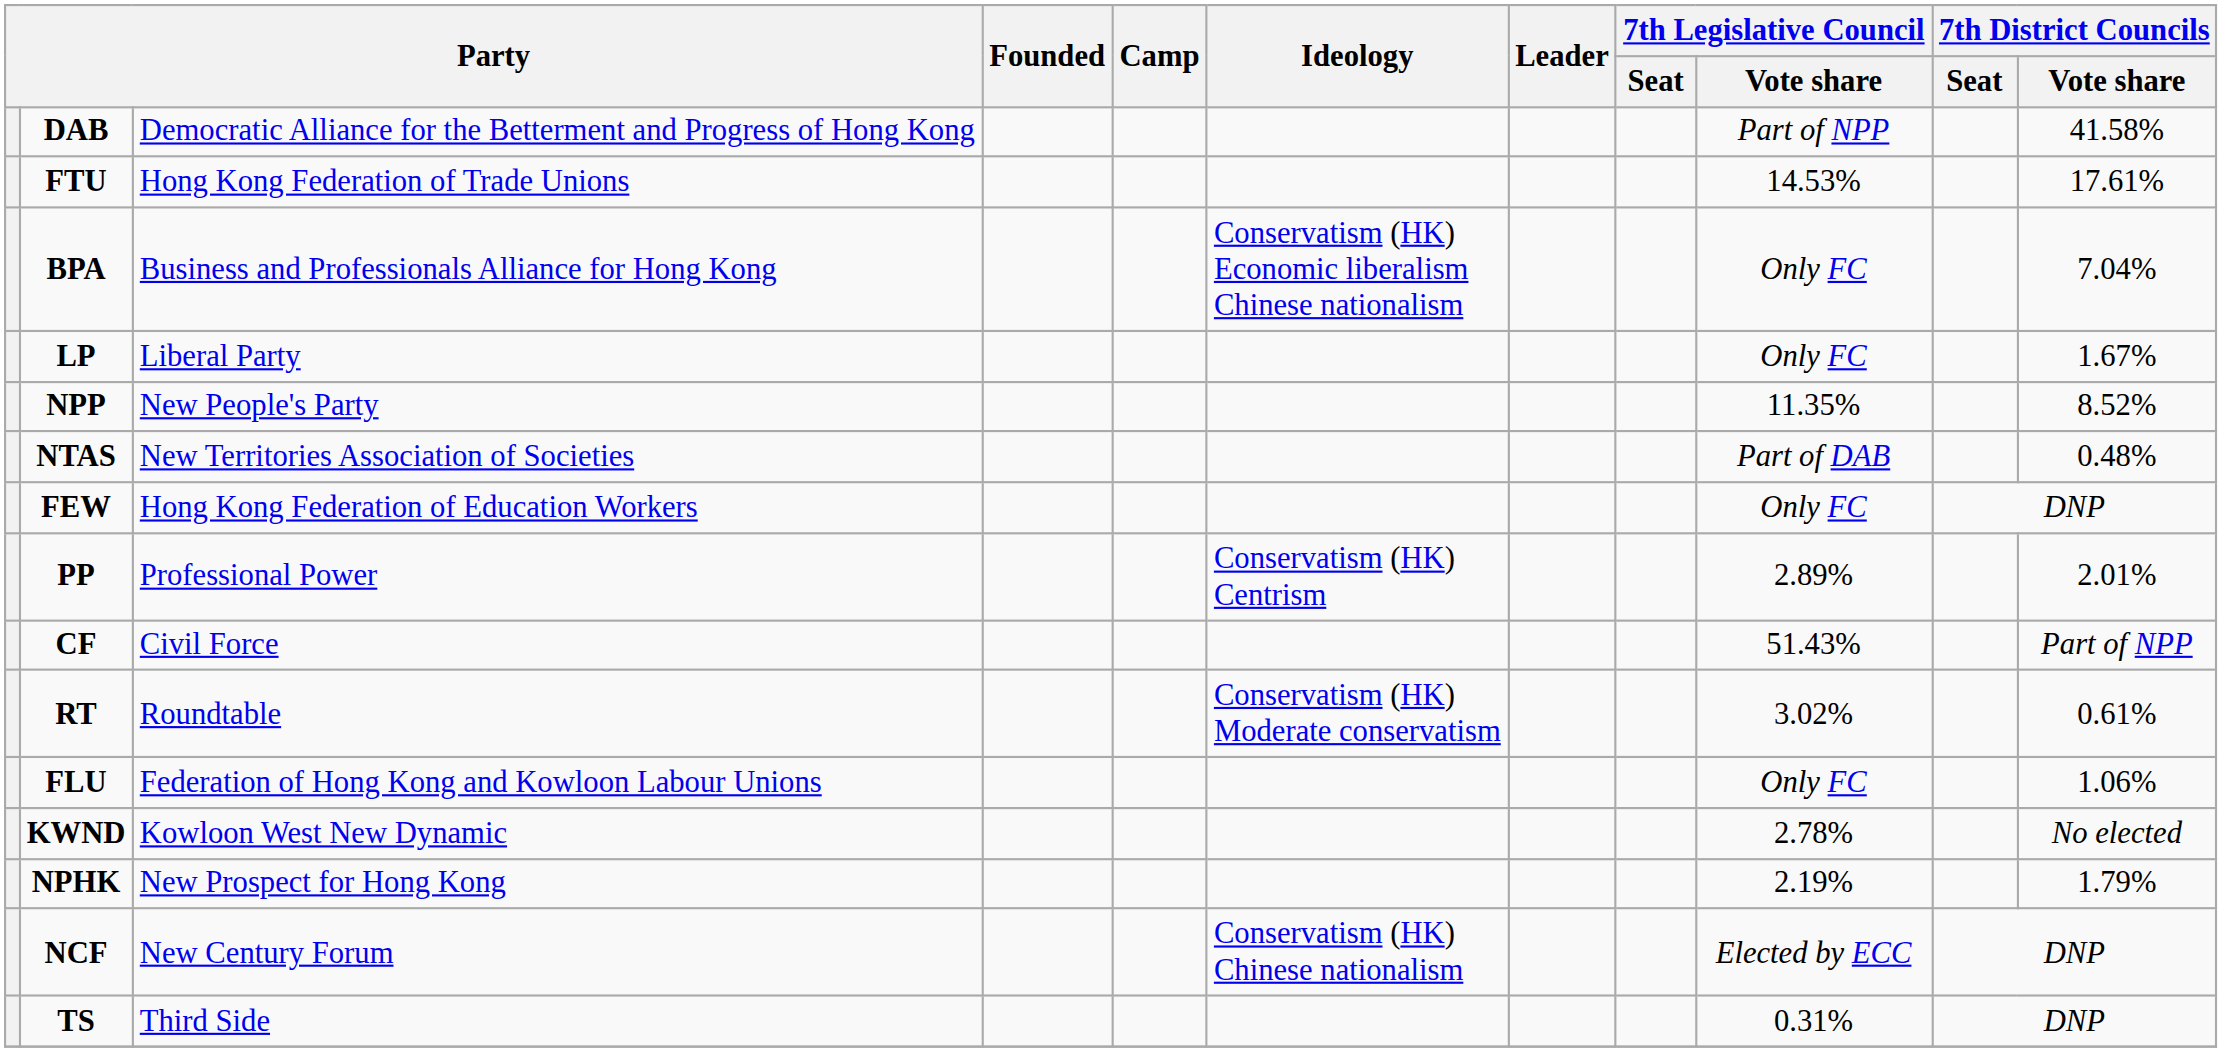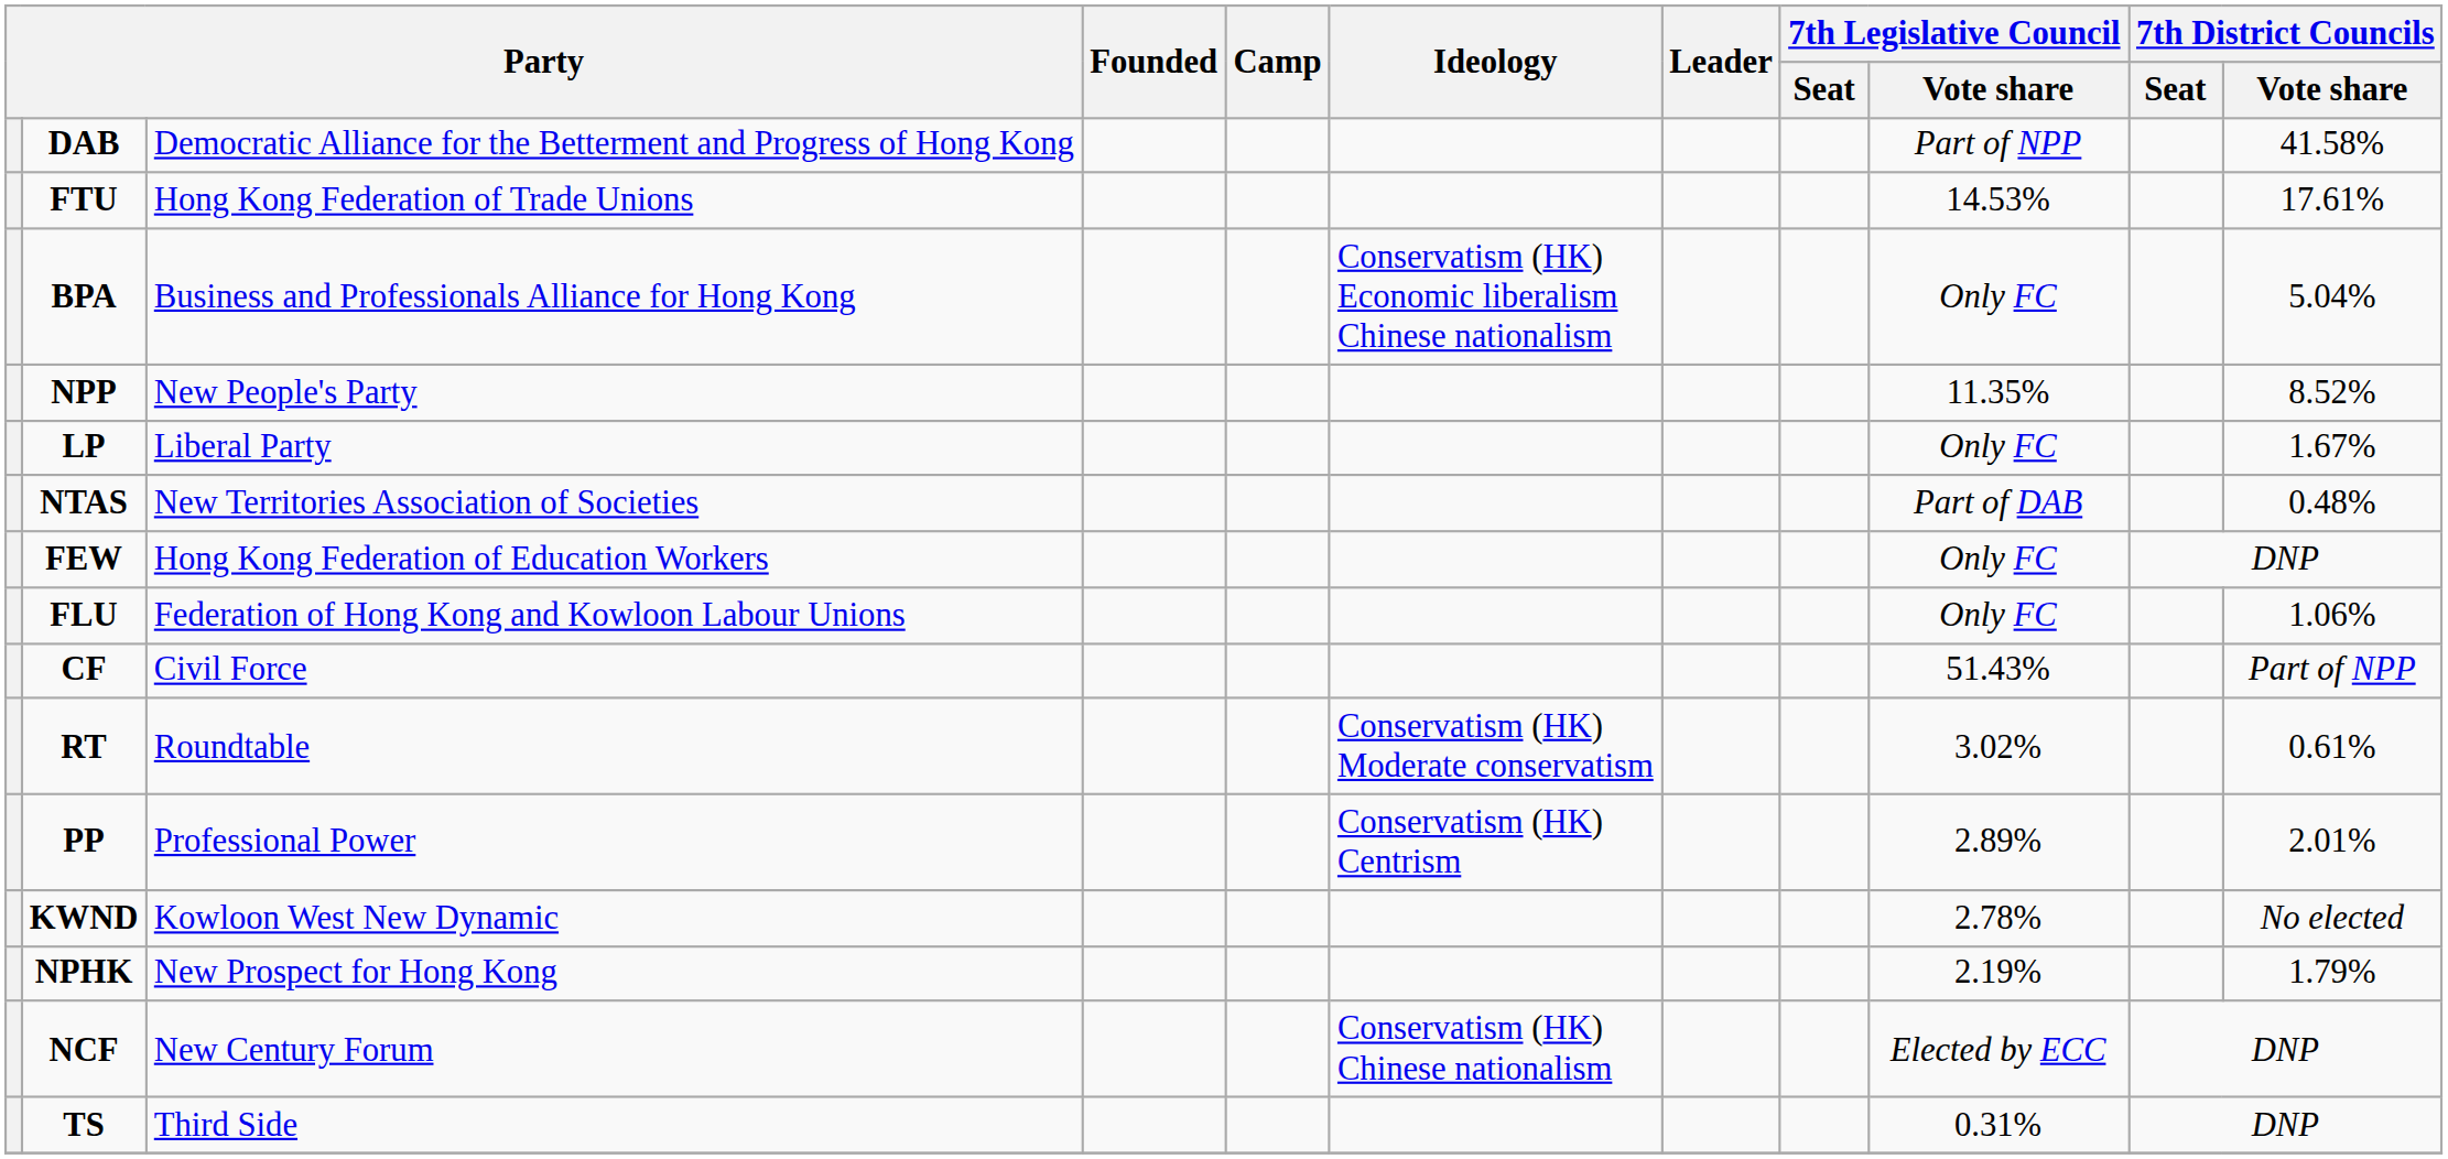BPA | 7th District Councils / Vote share: 7.04% -> 5.04%
rows swapped: NPP <-> LP
rows swapped: FLU <-> PP
